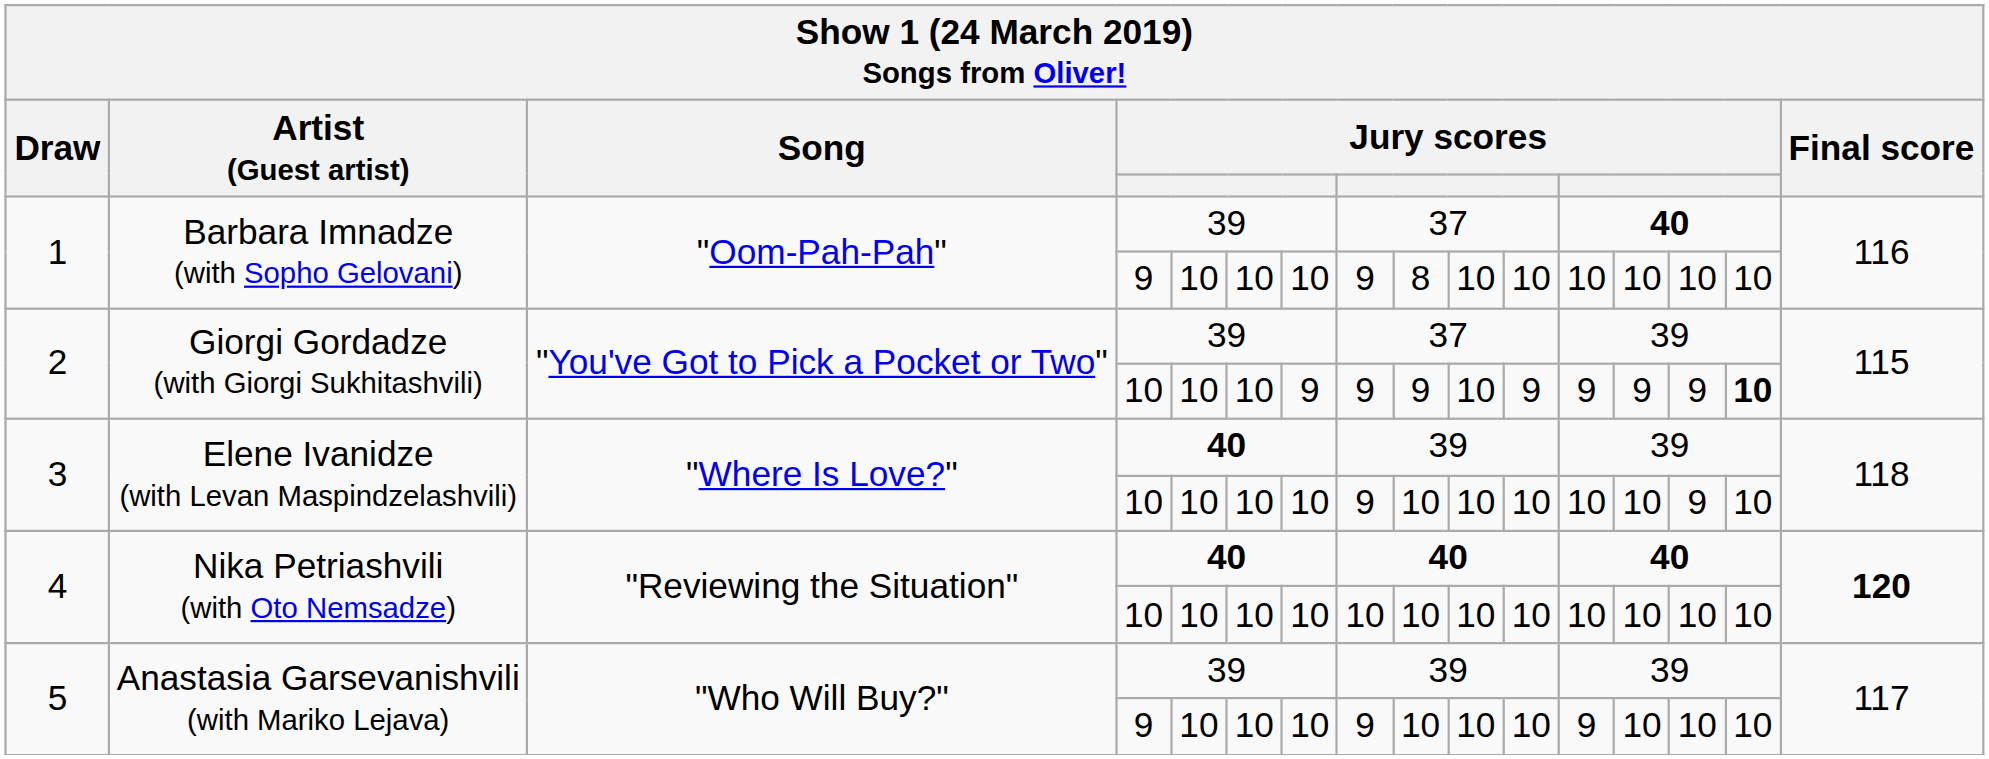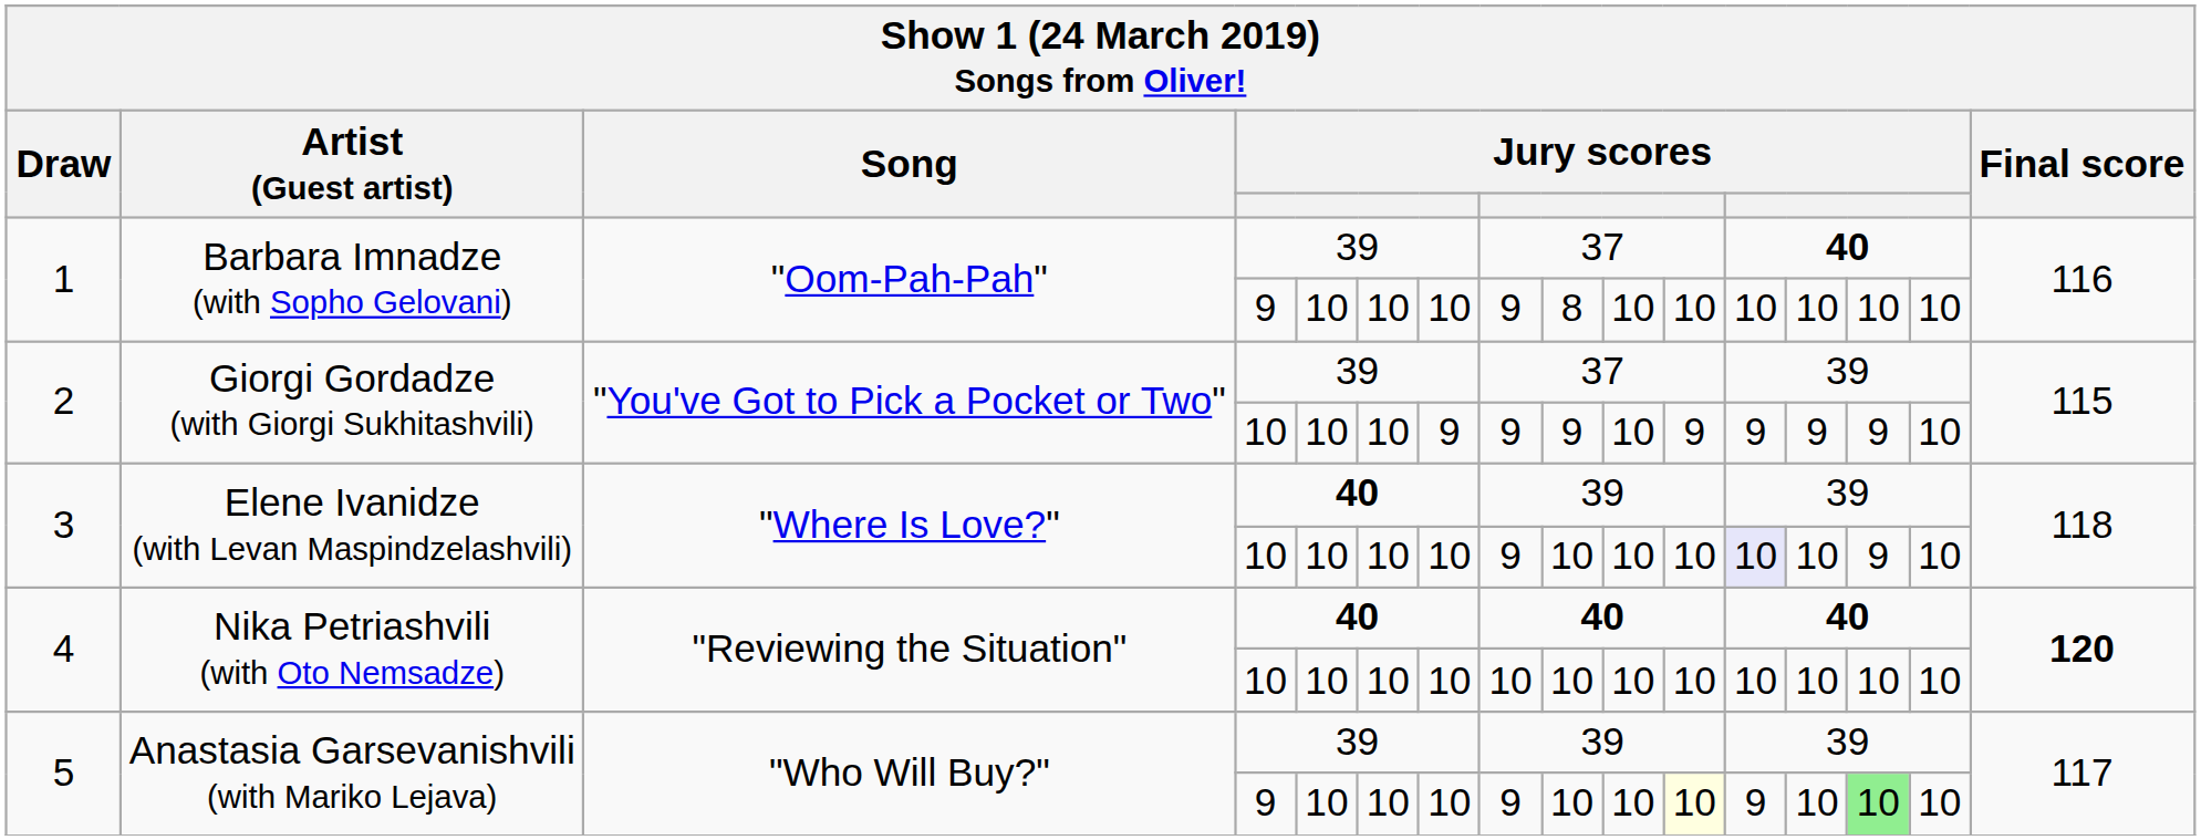2 / 10 | column 15: bold -> normal
3 / 10 | column 12: no background -> lavender background
5 / 9 | column 11: no background -> lightyellow background
5 / 9 | column 14: no background -> lightgreen background
